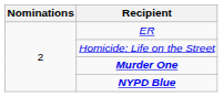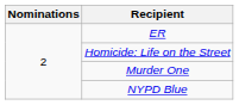Murder One | Recipient: bold -> normal
NYPD Blue | Recipient: bold -> normal
